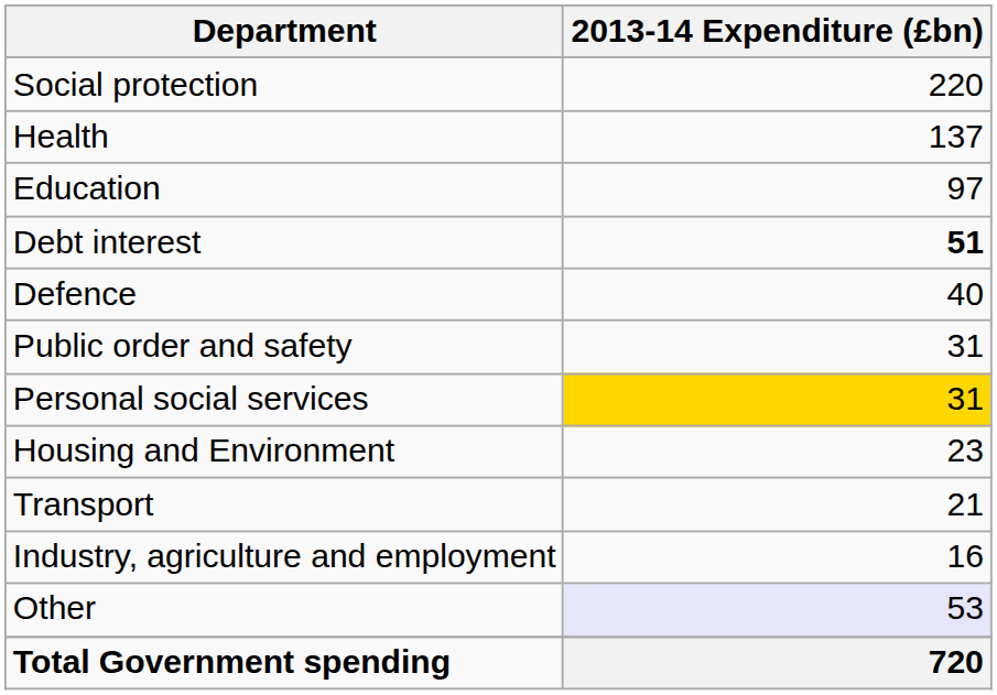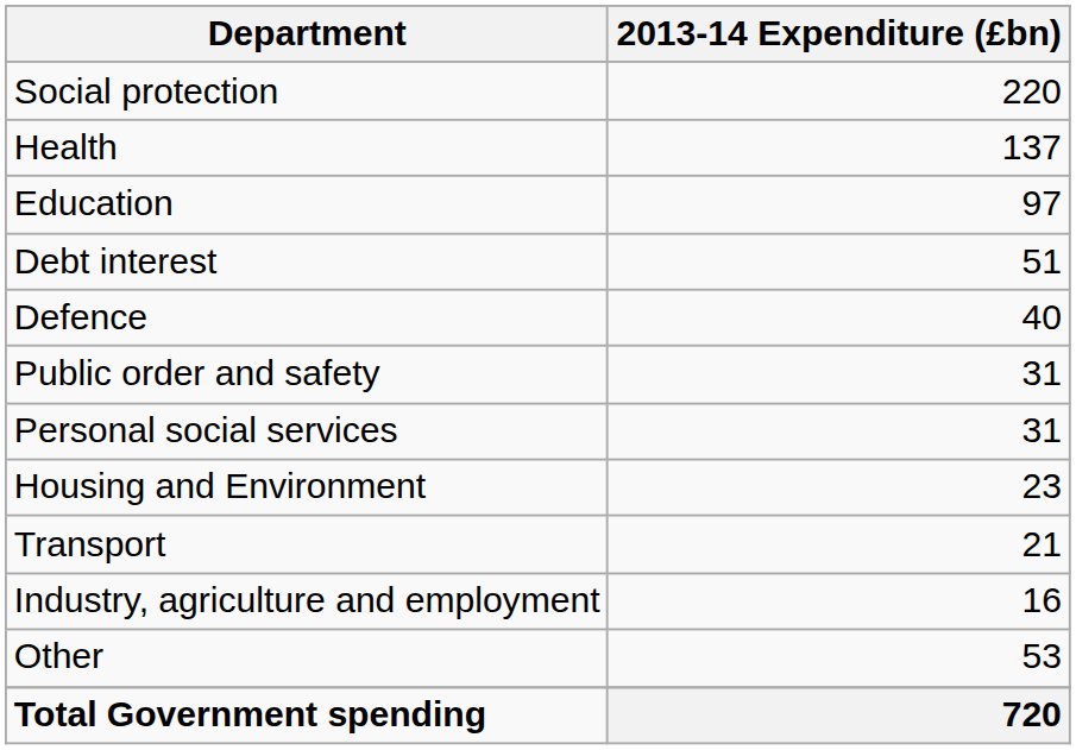Debt interest | 2013-14 Expenditure (£bn): bold -> normal
Personal social services | 2013-14 Expenditure (£bn): gold background -> no background
Other | 2013-14 Expenditure (£bn): lavender background -> no background
